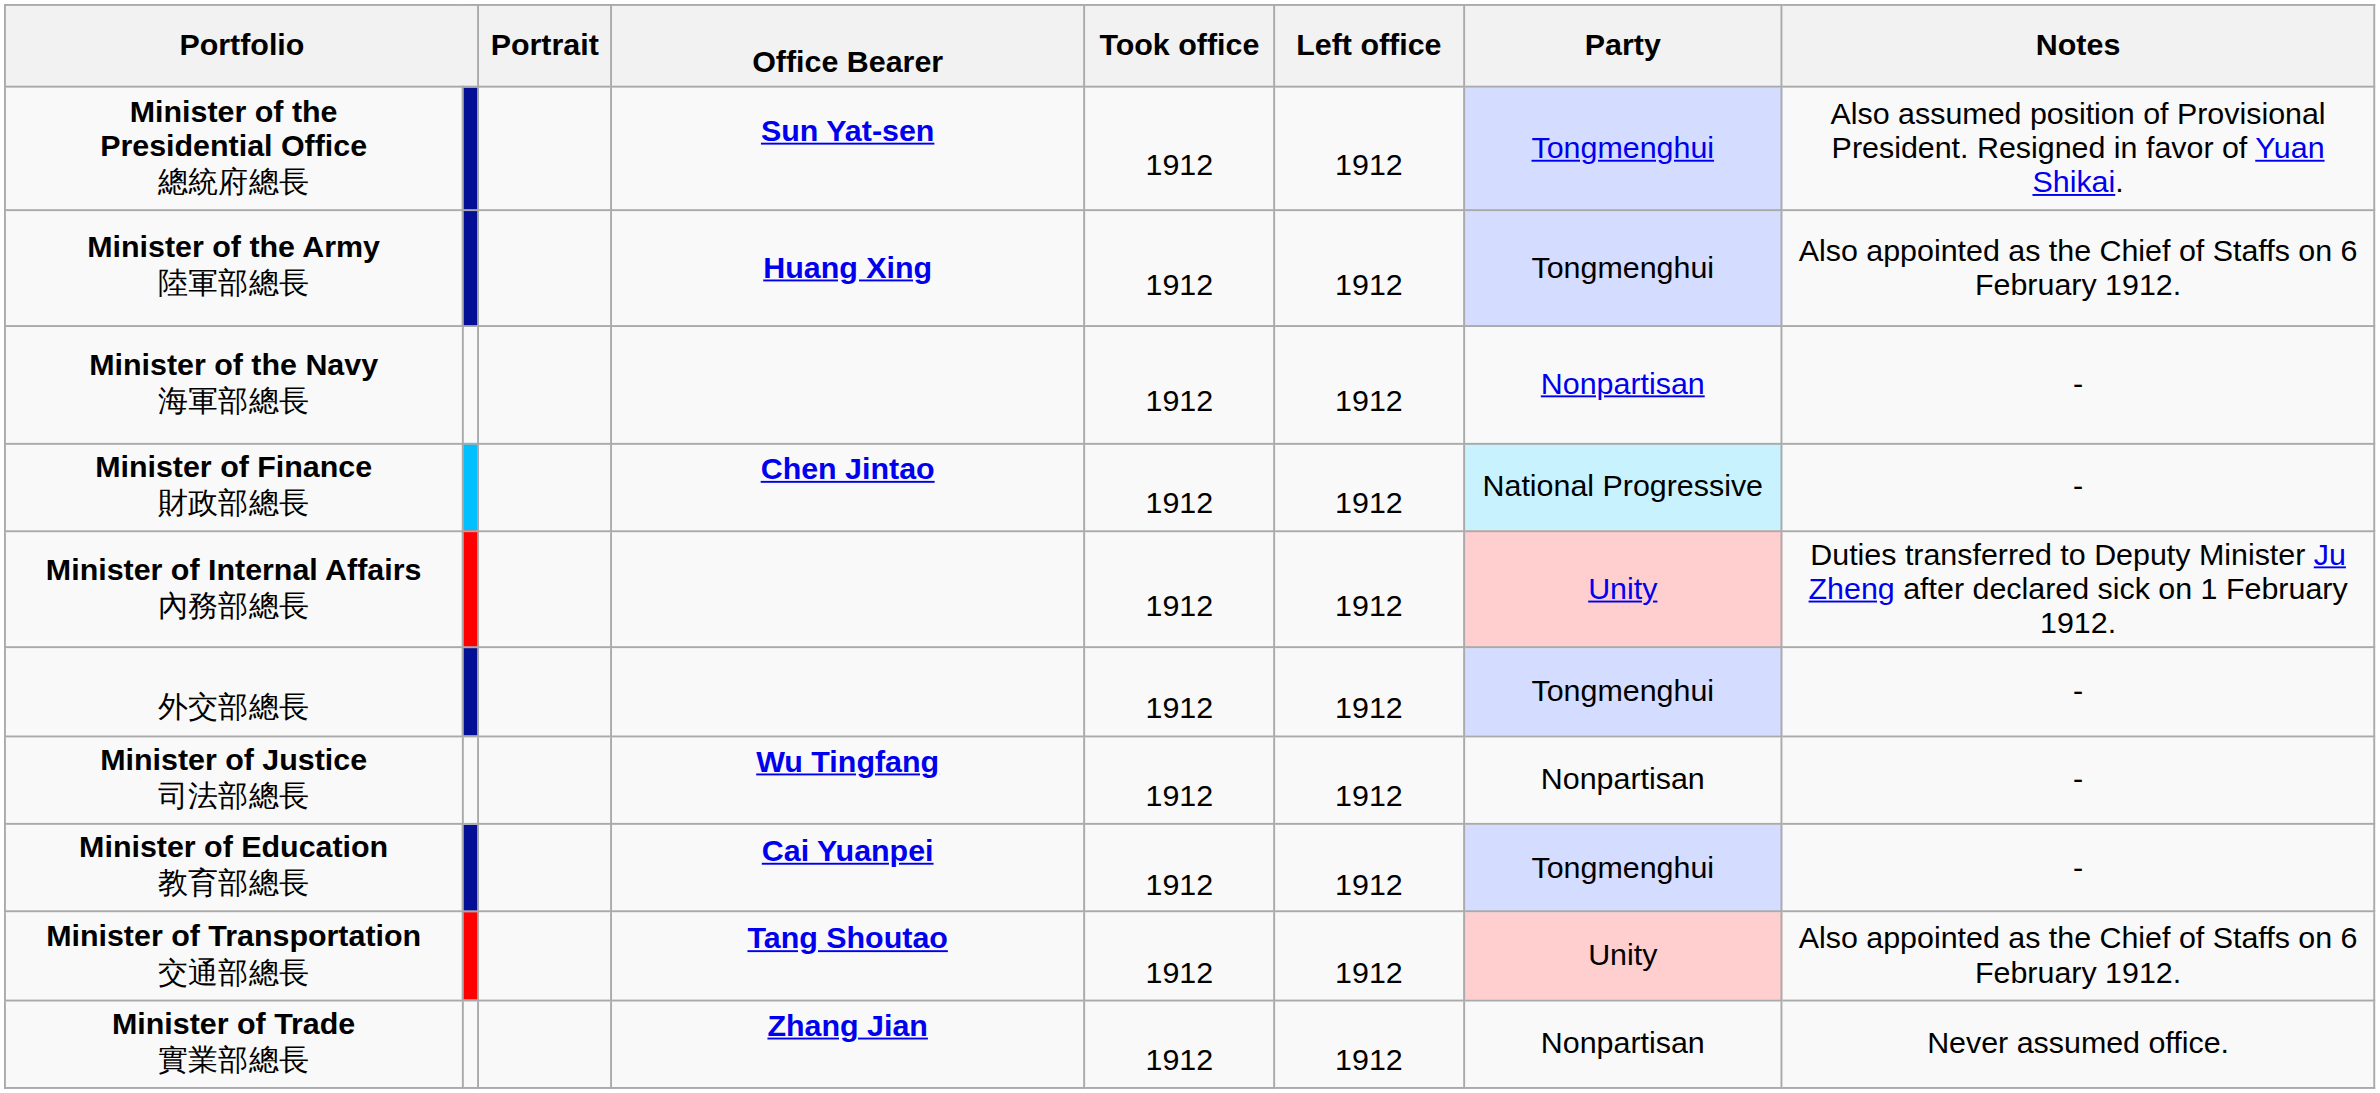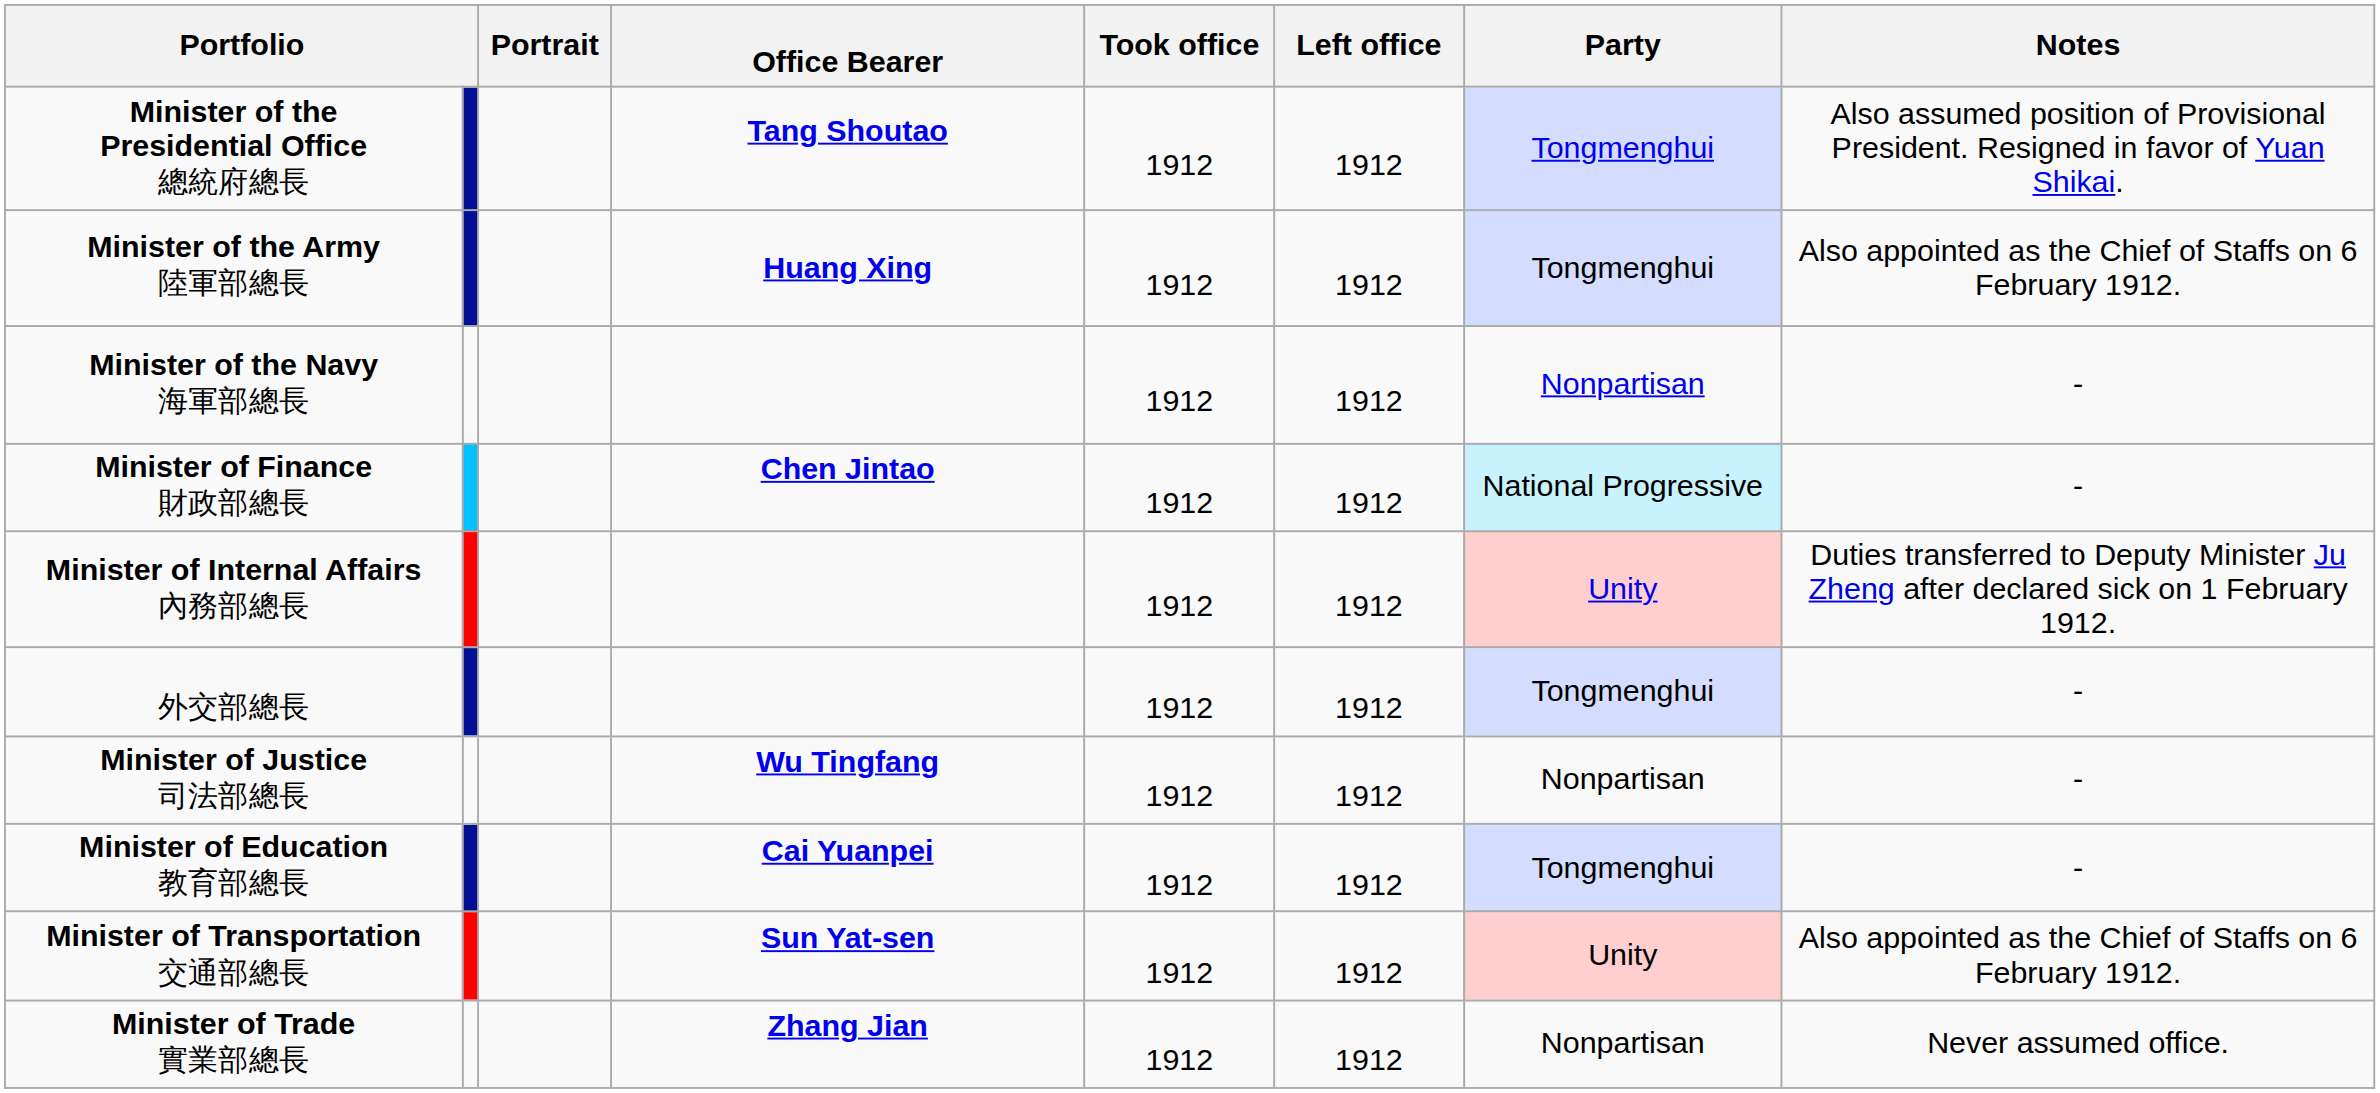Minister of the Presidential Office 總統府總長 | Office Bearer: Sun Yat-sen -> Tang Shoutao
Minister of Transportation 交通部總長 | Office Bearer: Tang Shoutao -> Sun Yat-sen
